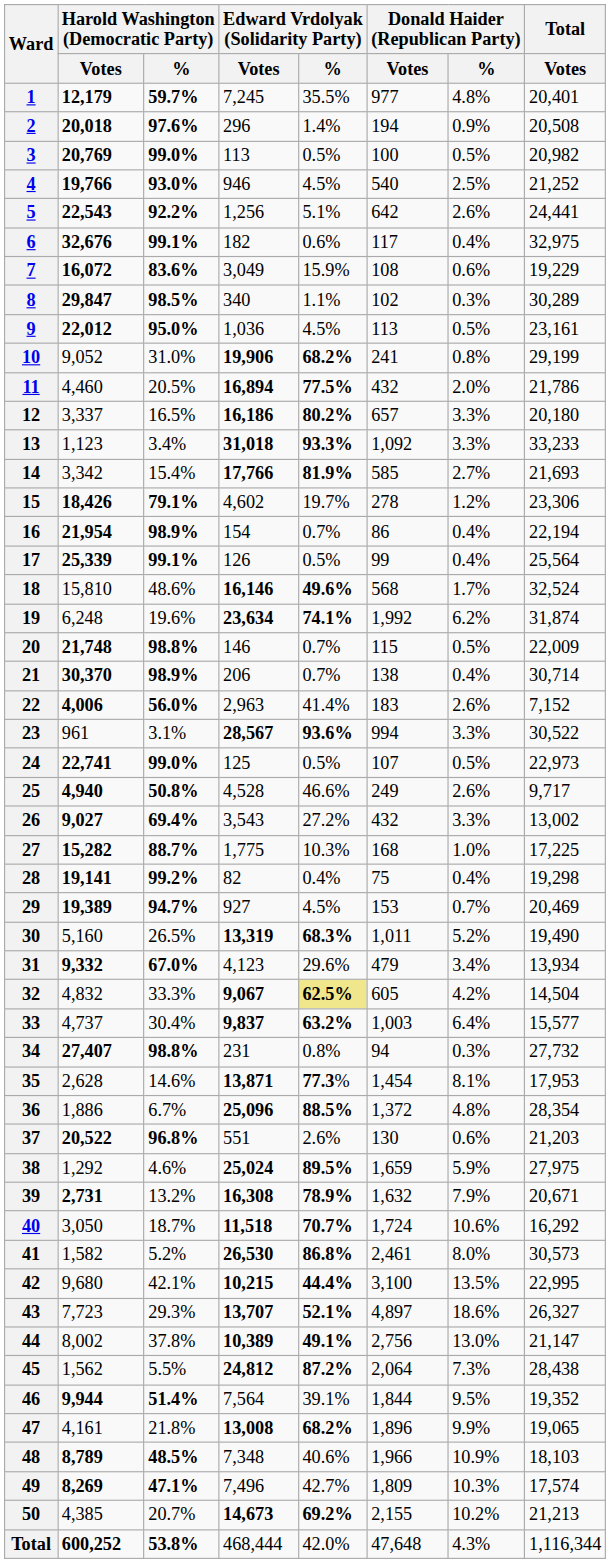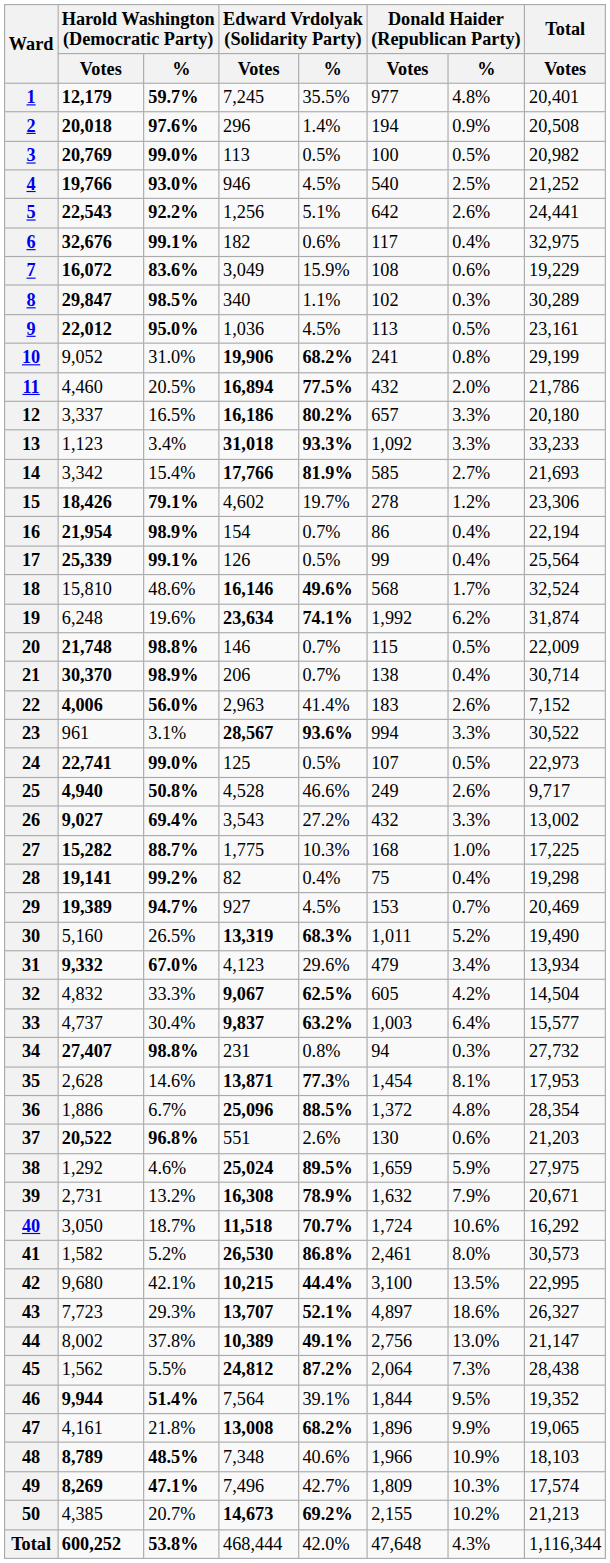32 | Edward Vrdolyak (Solidarity Party) / %: khaki background -> no background
39 | Harold Washington (Democratic Party) / Votes: bold -> normal
